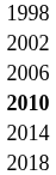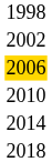2006 | column 1: no background -> gold background
2010 | column 1: bold -> normal
